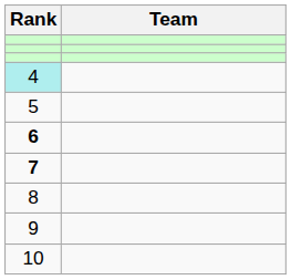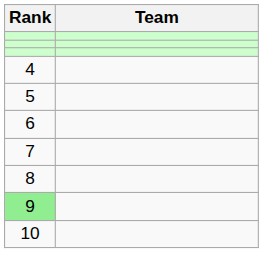row 5 | Rank: paleturquoise background -> no background
row 7 | Rank: bold -> normal
row 8 | Rank: bold -> normal
row 10 | Rank: no background -> lightgreen background
